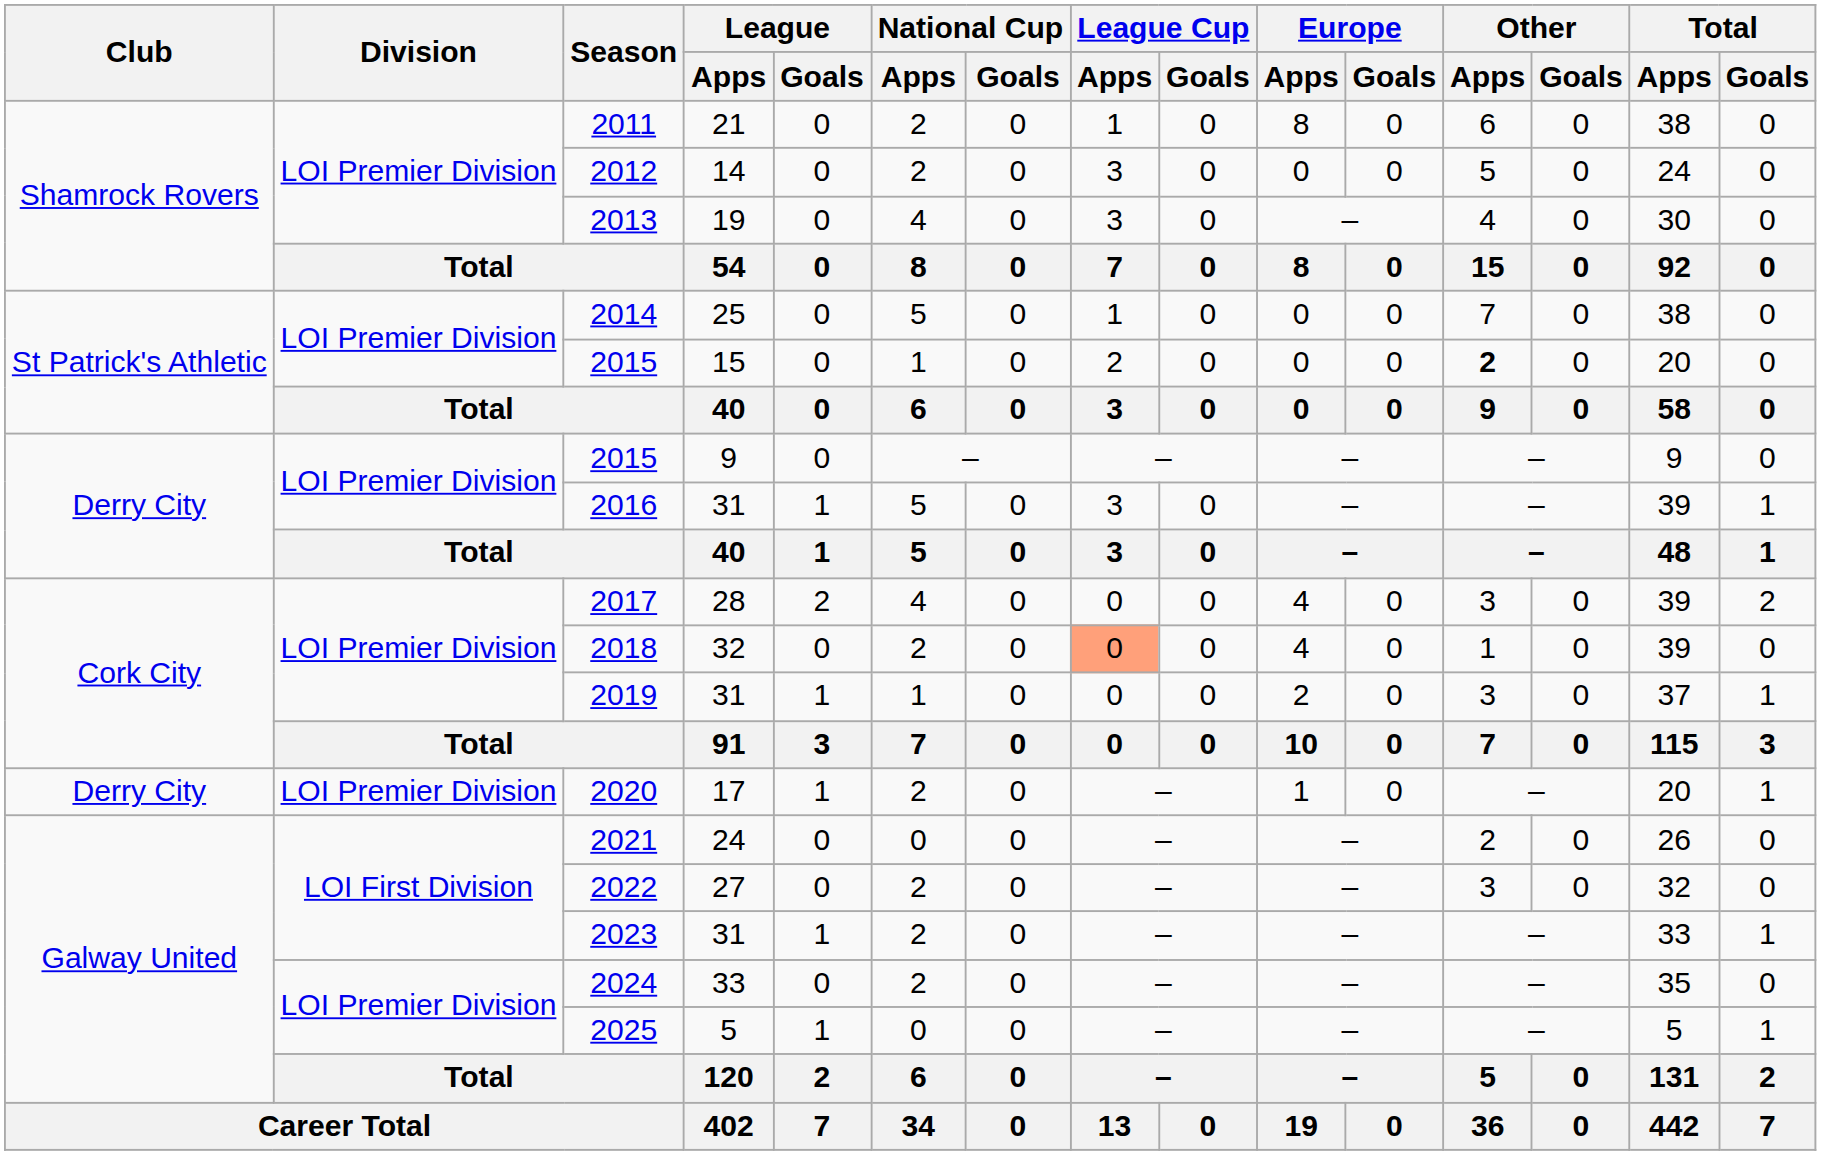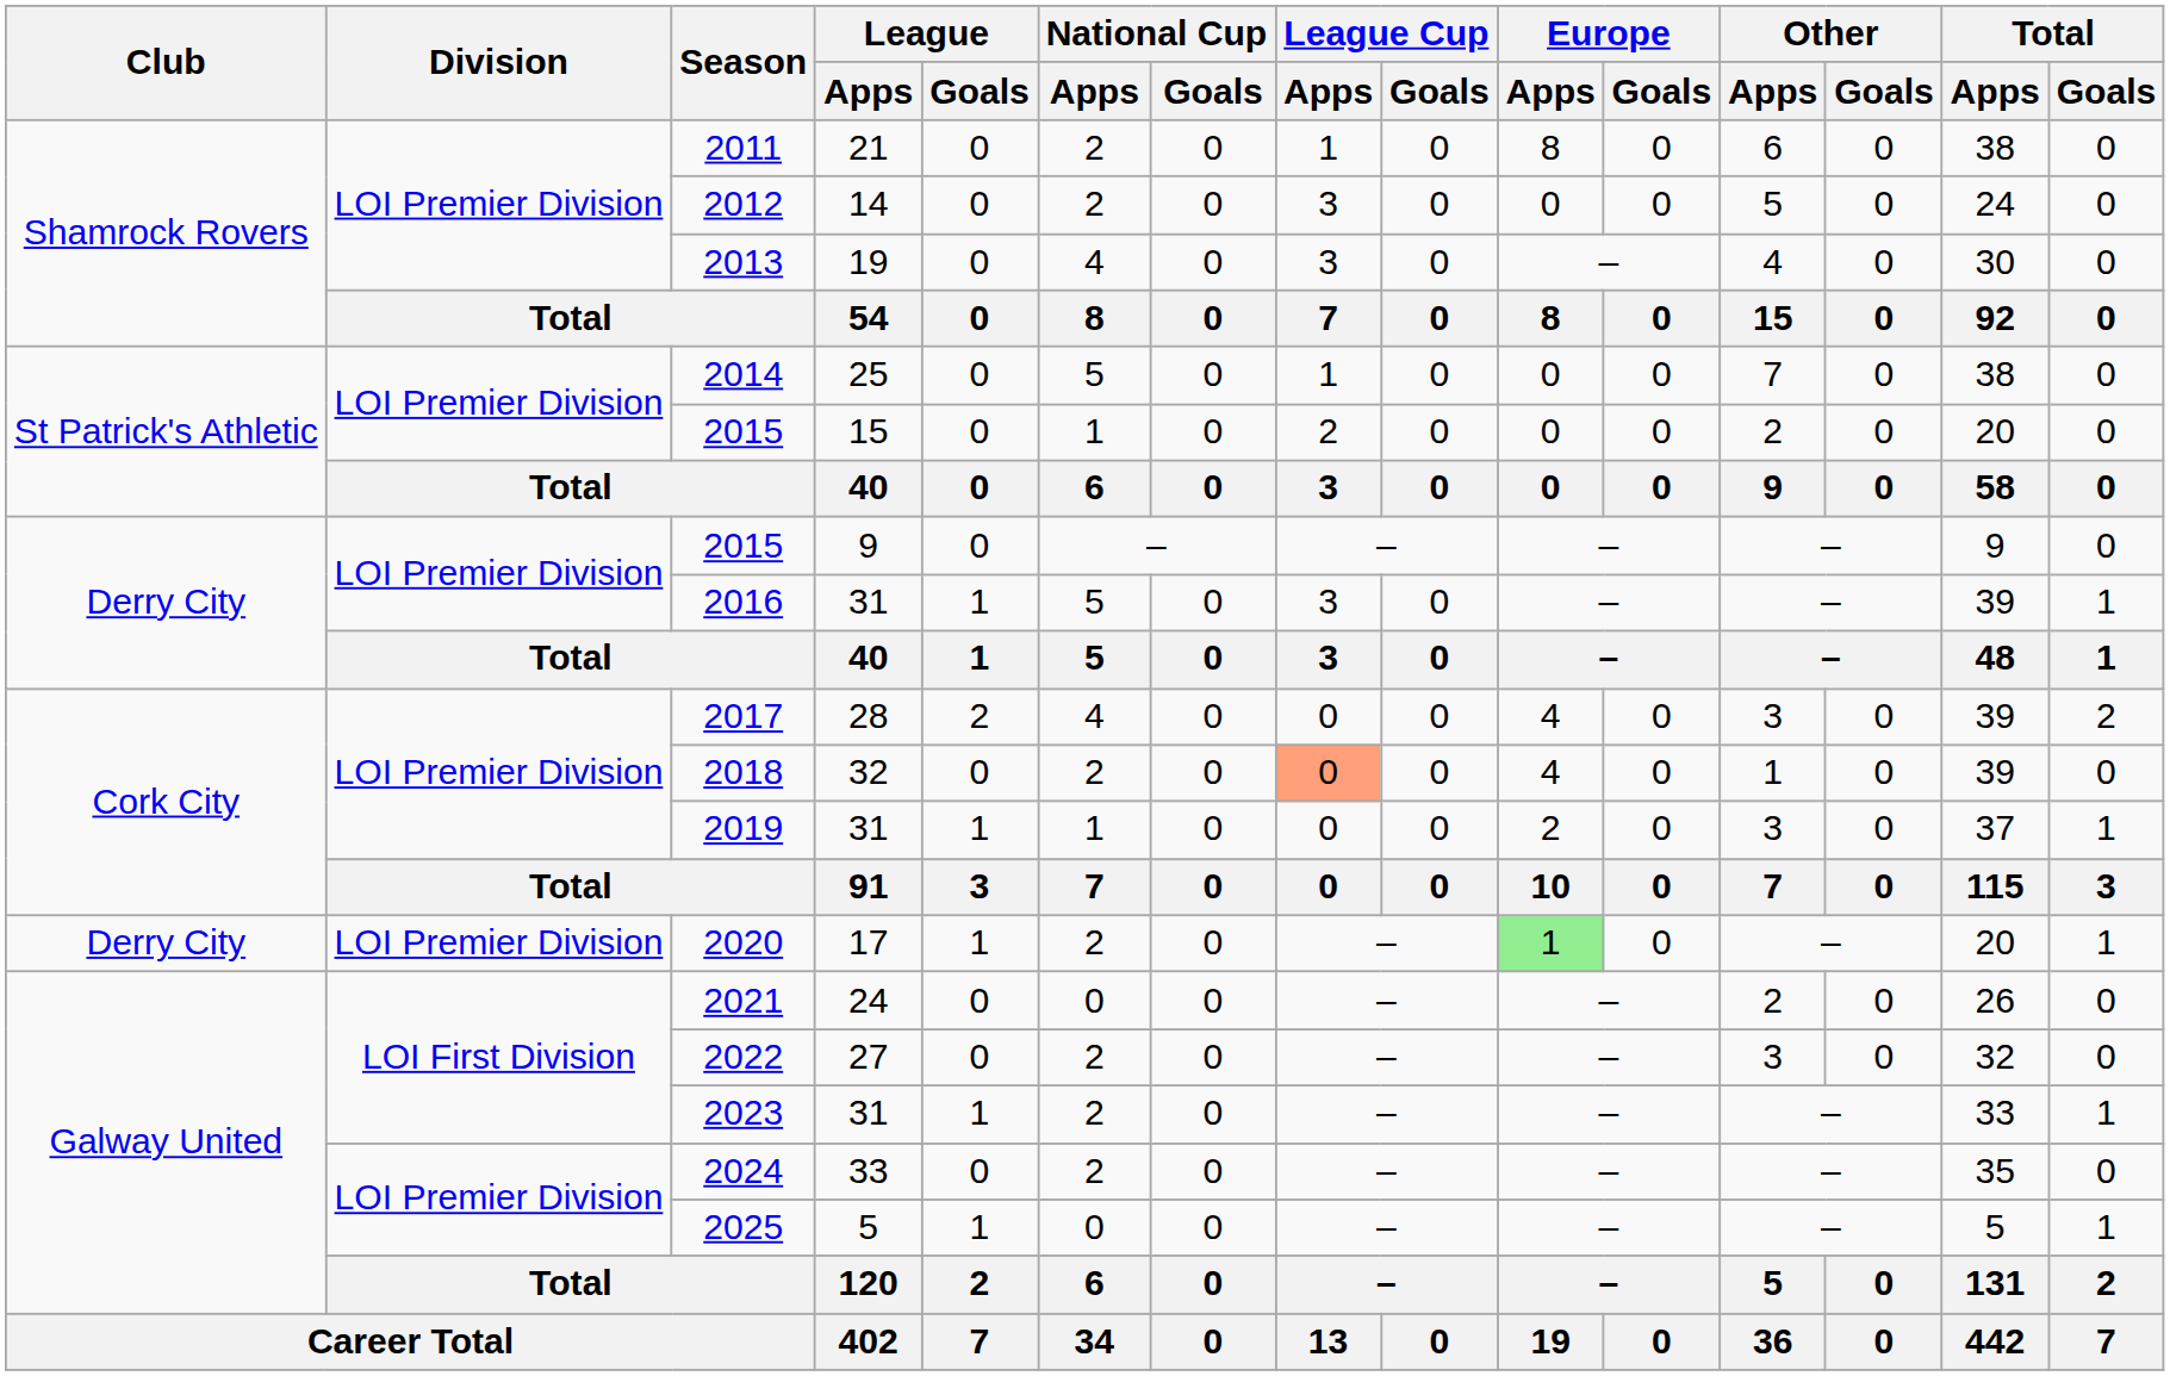2015 / 15 | Other / Apps: bold -> normal
2020 | Europe / Apps: no background -> lightgreen background
